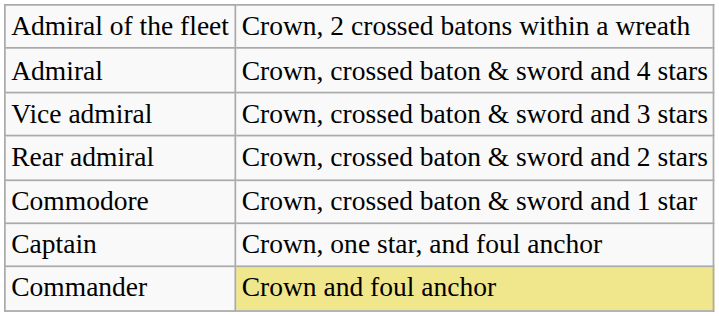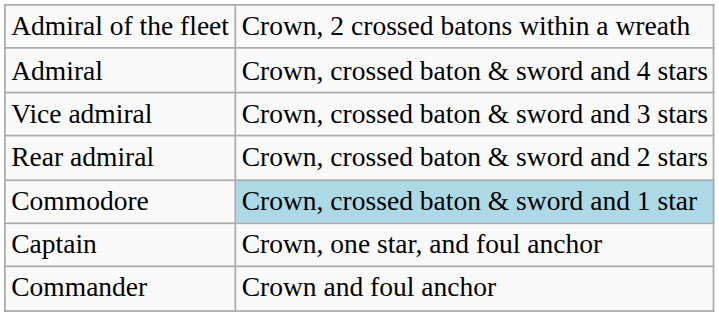Commodore | column 2: no background -> lightblue background
Commander | column 2: khaki background -> no background
